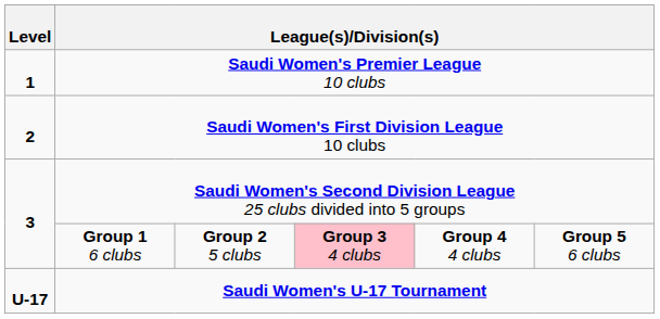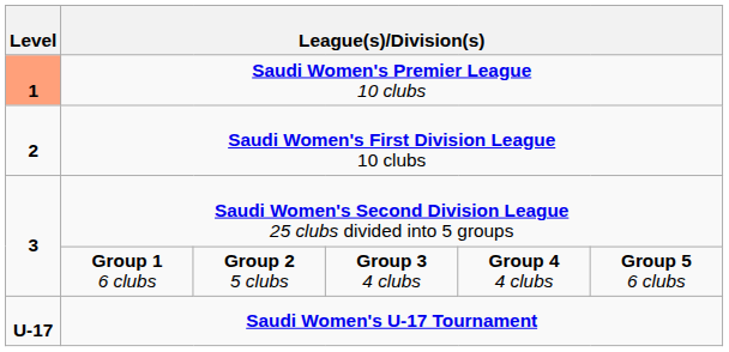Saudi Women's Premier League 10 clubs | Level: no background -> lightsalmon background
Group 1 6 clubs | column 4: pink background -> no background
